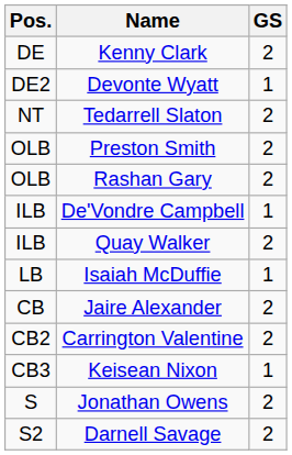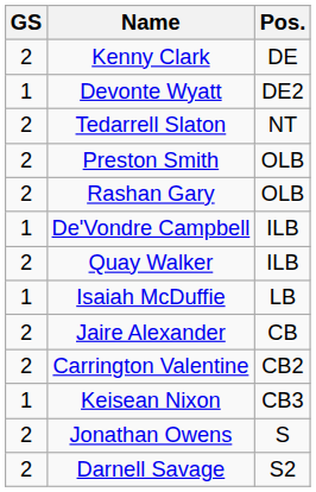columns swapped: Pos. <-> GS
